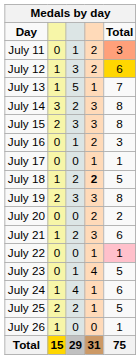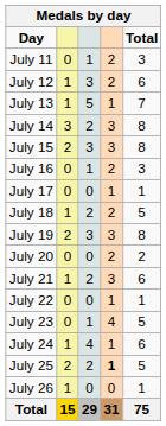July 11 | Total: lightsalmon background -> no background
July 12 | Total: gold background -> no background
July 18 | column 4: bold -> normal
July 22 | Total: pink background -> no background
July 25 | column 4: normal -> bold
